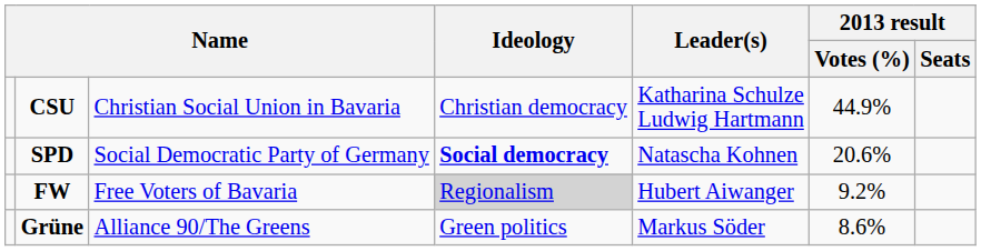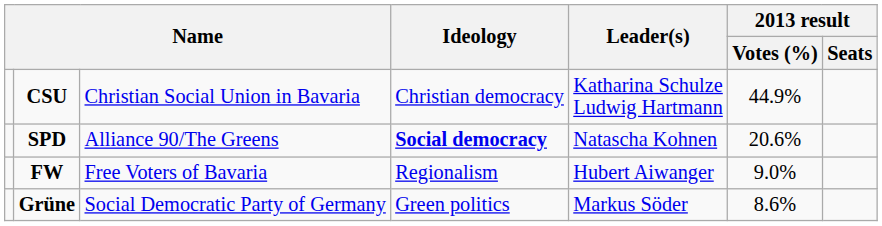SPD | column 3: Social Democratic Party of Germany -> Alliance 90/The Greens
FW | Ideology: lightgrey background -> no background
FW | 2013 result / Votes (%): 9.2% -> 9.0%
Grüne | column 3: Alliance 90/The Greens -> Social Democratic Party of Germany
